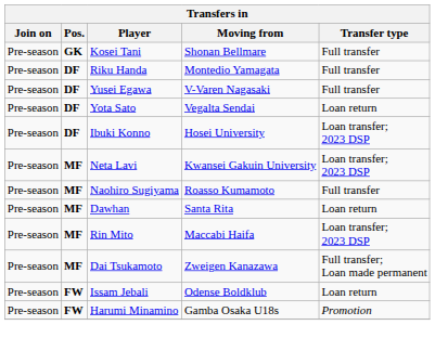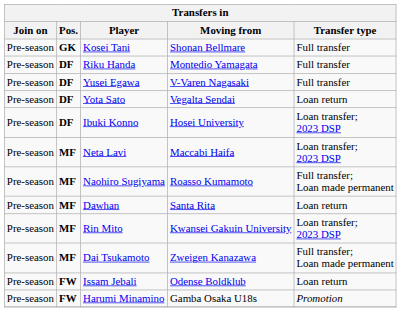Neta Lavi | Moving from: Kwansei Gakuin University -> Maccabi Haifa
Naohiro Sugiyama | Transfer type: Full transfer -> Full transfer; Loan made permanent
Rin Mito | Moving from: Maccabi Haifa -> Kwansei Gakuin University
